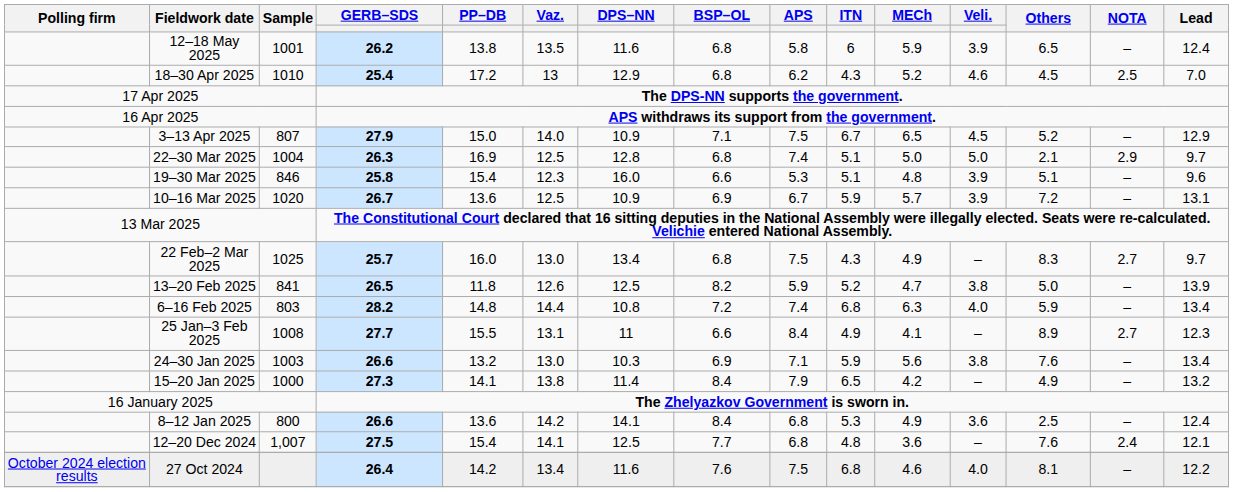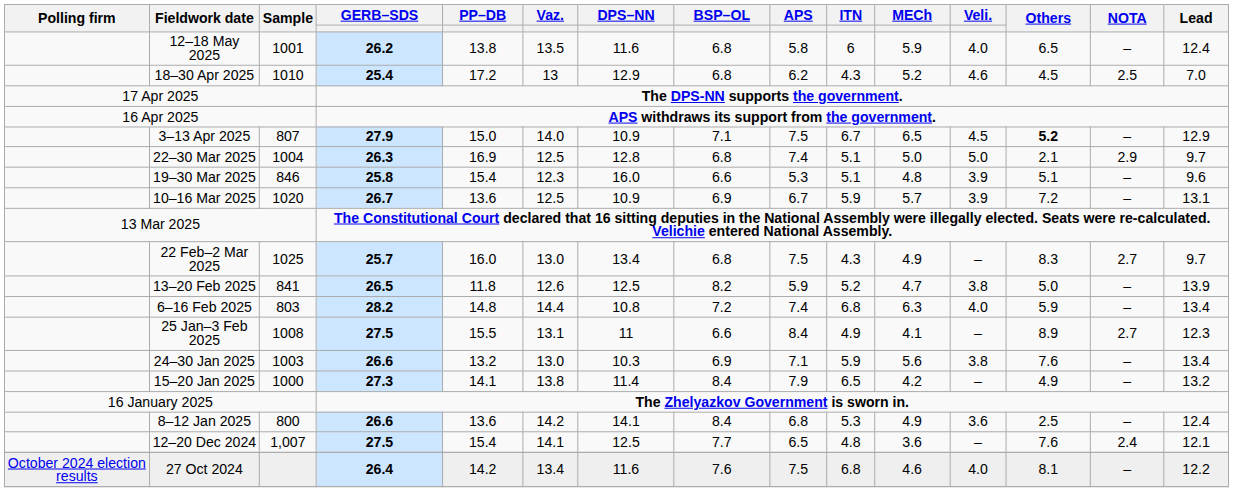12–18 May 2025 | Veli.: 3.9 -> 4.0
3–13 Apr 2025 | Others: normal -> bold
25 Jan–3 Feb 2025 | GERB–SDS: 27.7 -> 27.5
12–20 Dec 2024 | APS: 6.8 -> 6.5
